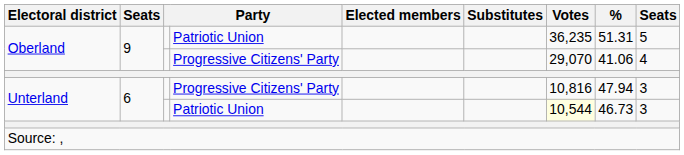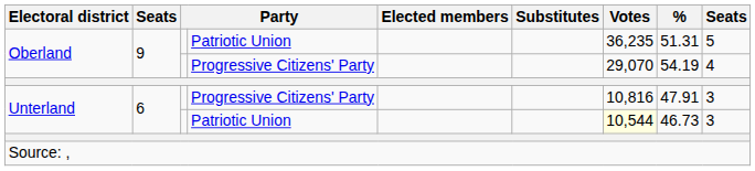Oberland / Progressive Citizens' Party | %: 41.06 -> 54.19
Unterland / Progressive Citizens' Party | %: 47.94 -> 47.91
